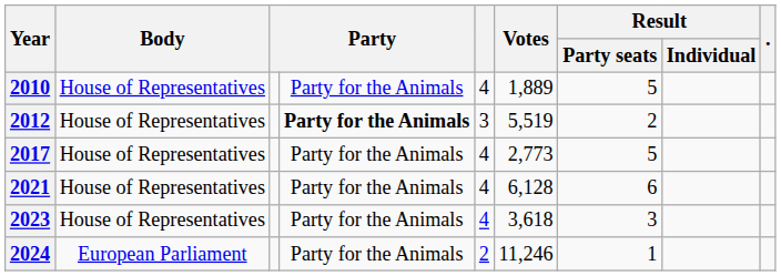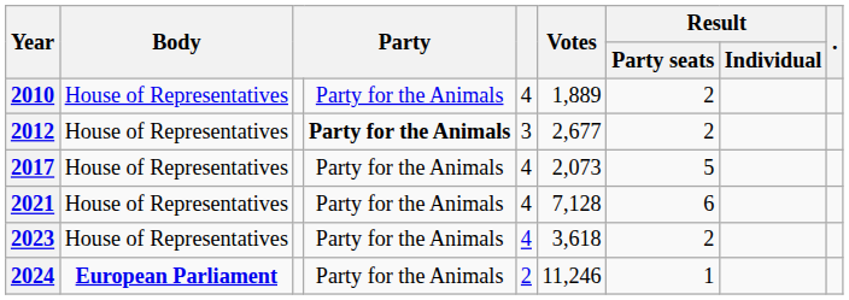2010 | Result / Party seats: 5 -> 2
2012 | Votes: 5,519 -> 2,677
2017 | Votes: 2,773 -> 2,073
2021 | Votes: 6,128 -> 7,128
2023 | Result / Party seats: 3 -> 2
2024 | Body: normal -> bold
